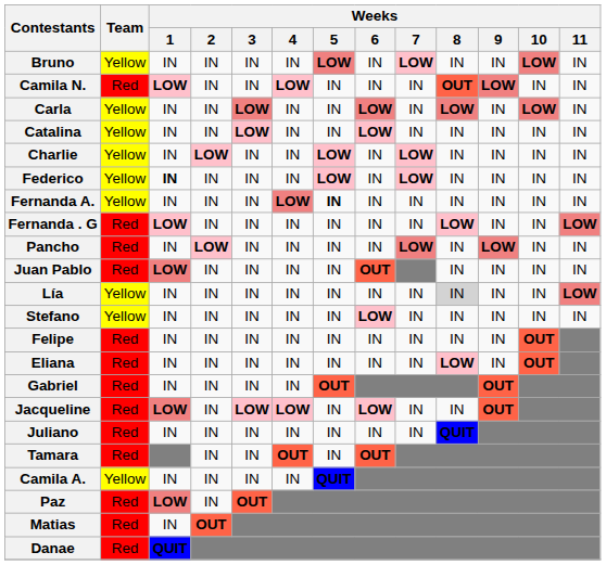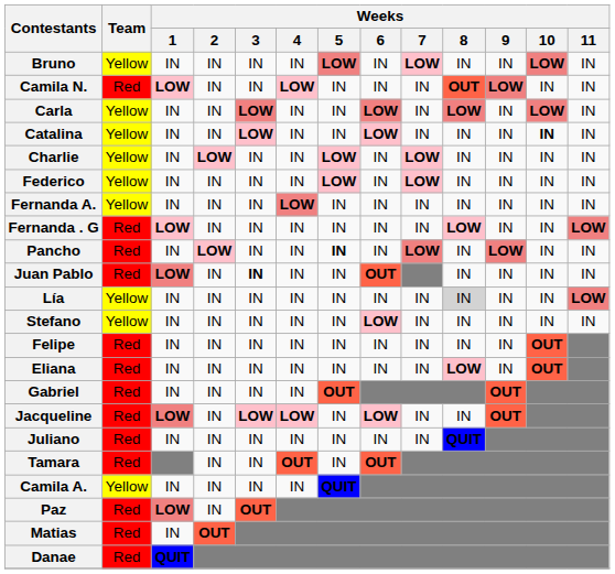Catalina | Weeks / 10: normal -> bold
Federico | Weeks / 1: bold -> normal
Fernanda A. | Weeks / 5: bold -> normal
Pancho | Weeks / 5: normal -> bold
Juan Pablo | Weeks / 3: normal -> bold
